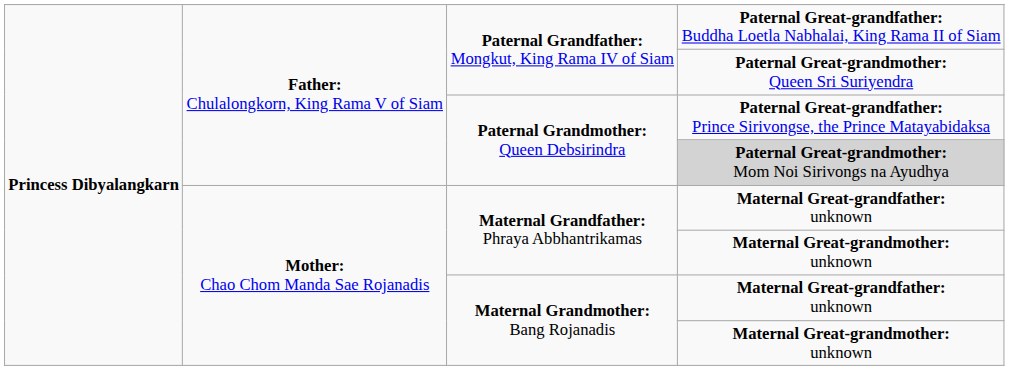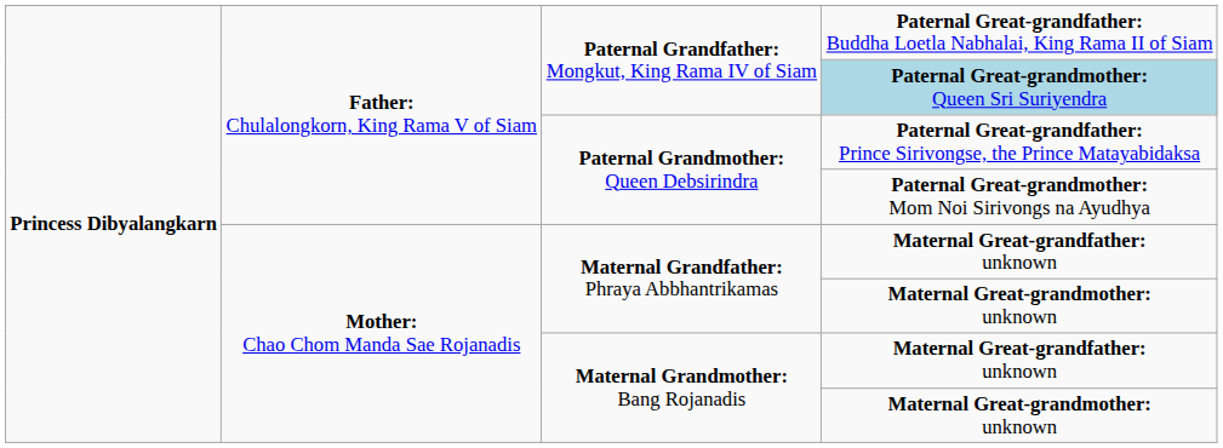Paternal Great-grandmother: Queen Sri Suriyendra | column 4: no background -> lightblue background
Paternal Great-grandmother: Mom Noi Sirivongs na Ayudhya | column 4: lightgrey background -> no background
